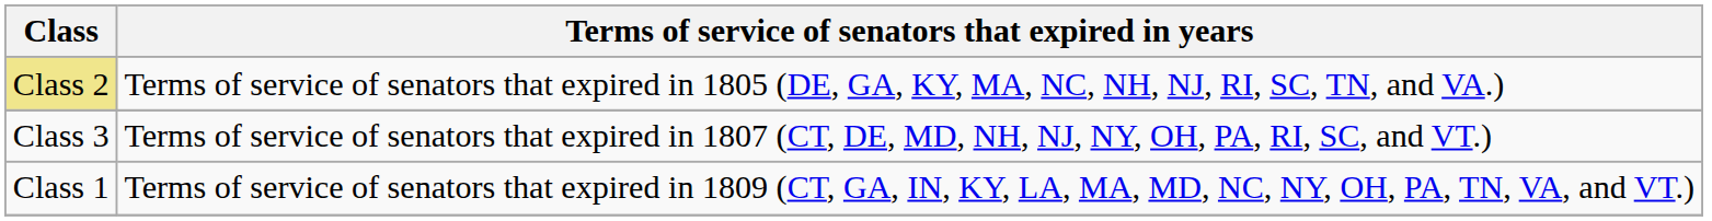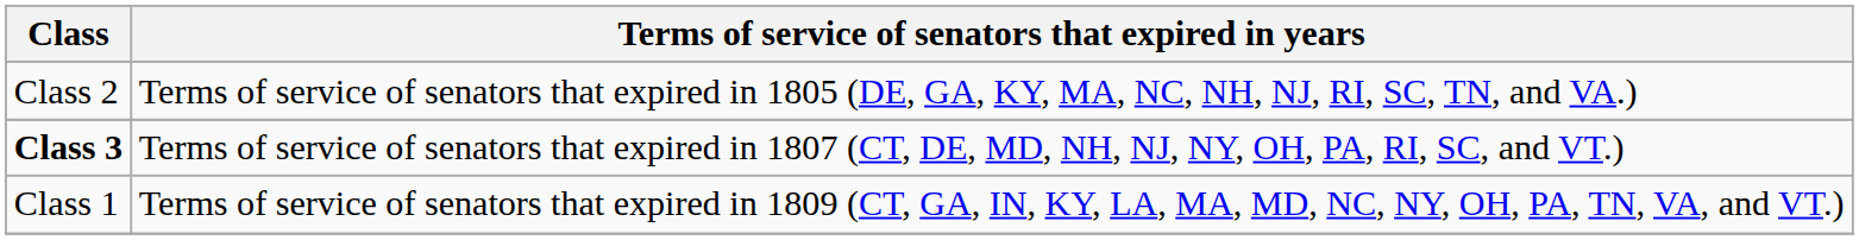Class 2 | Class: khaki background -> no background
Class 3 | Class: normal -> bold
